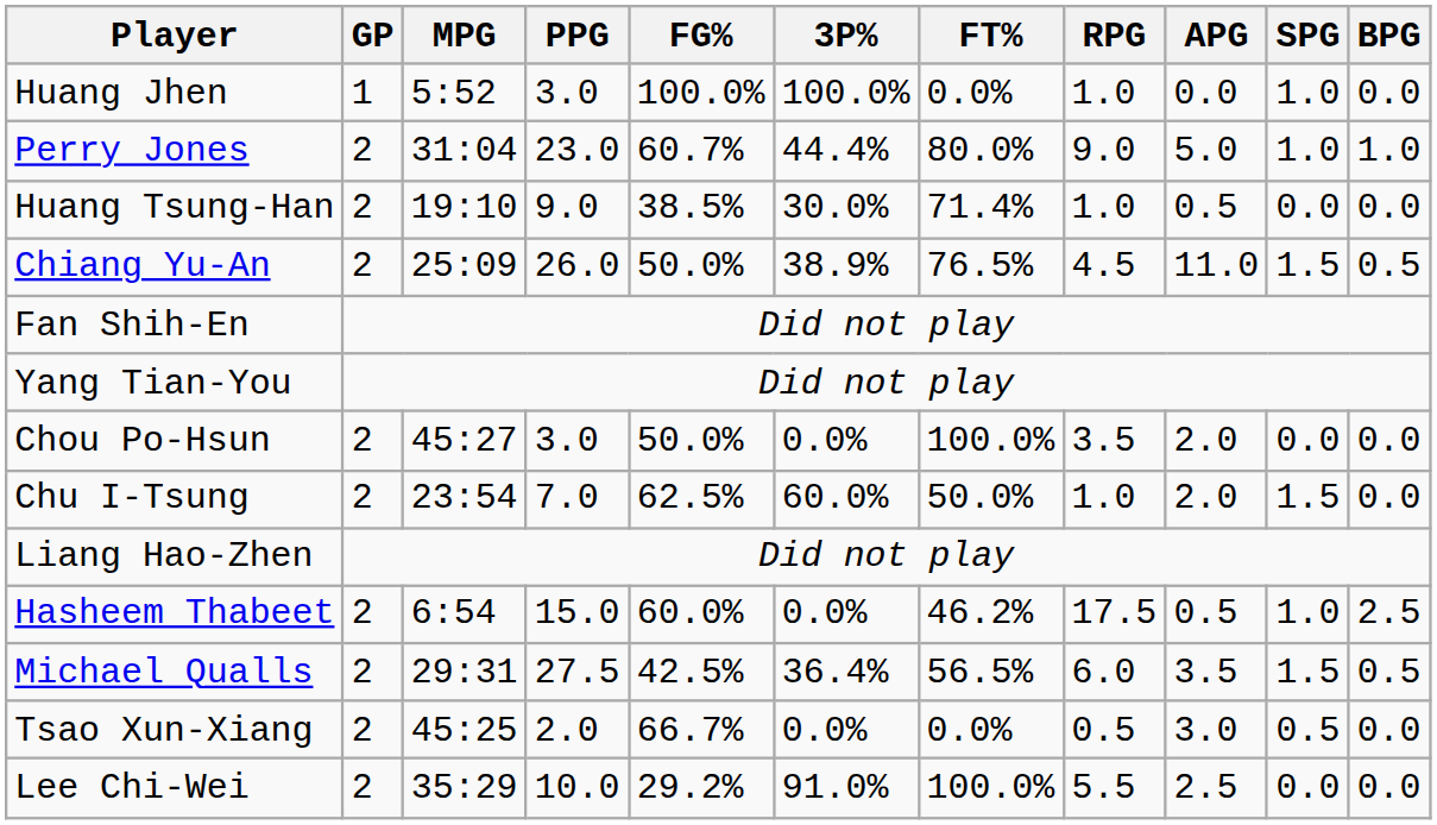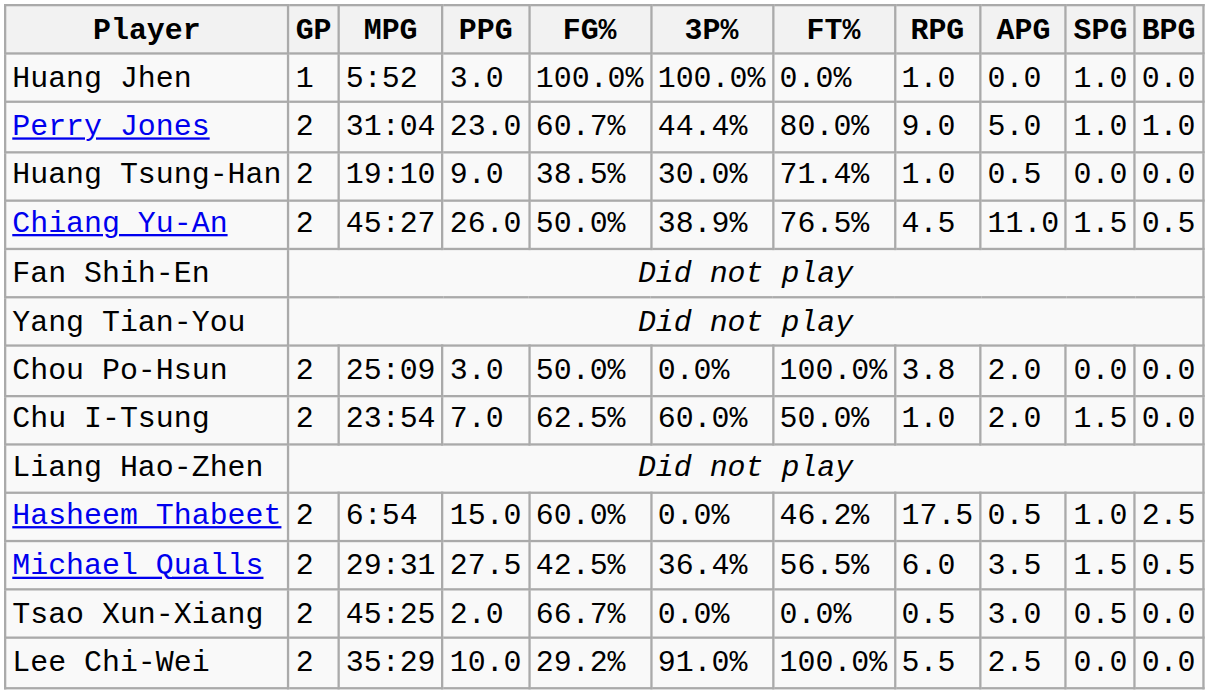Chiang Yu-An | MPG: 25:09 -> 45:27
Chou Po-Hsun | MPG: 45:27 -> 25:09
Chou Po-Hsun | RPG: 3.5 -> 3.8
